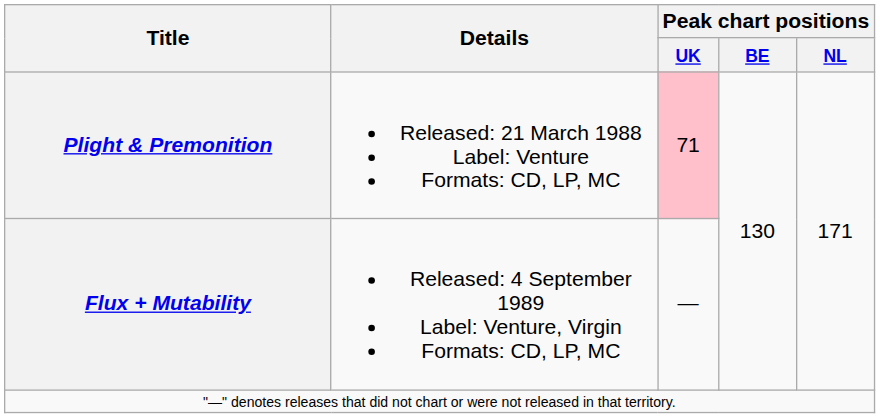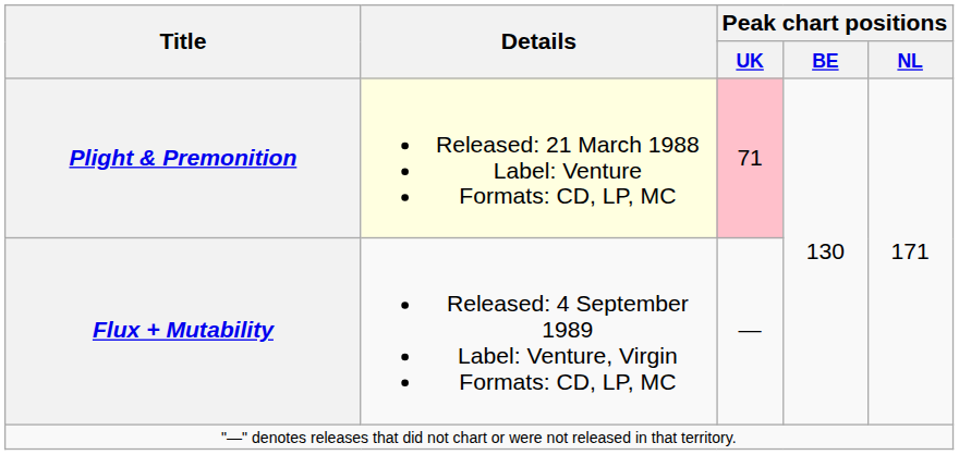Plight & Premonition | Details: no background -> lightyellow background
